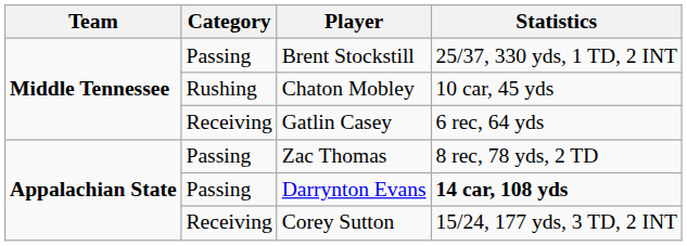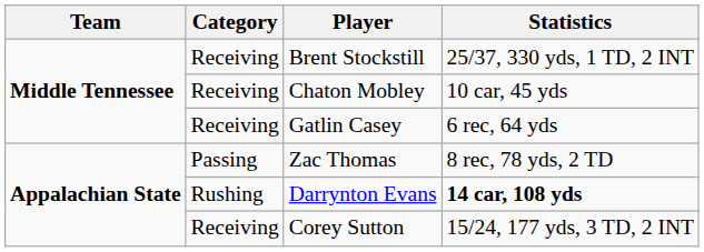Brent Stockstill | Category: Passing -> Receiving
Chaton Mobley | Category: Rushing -> Receiving
Darrynton Evans | Category: Passing -> Rushing
